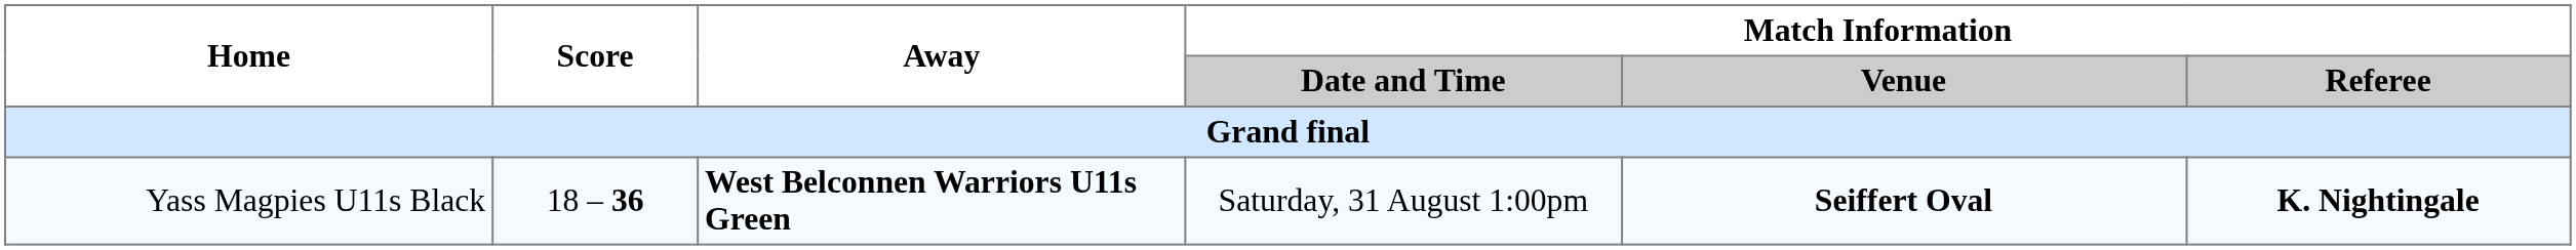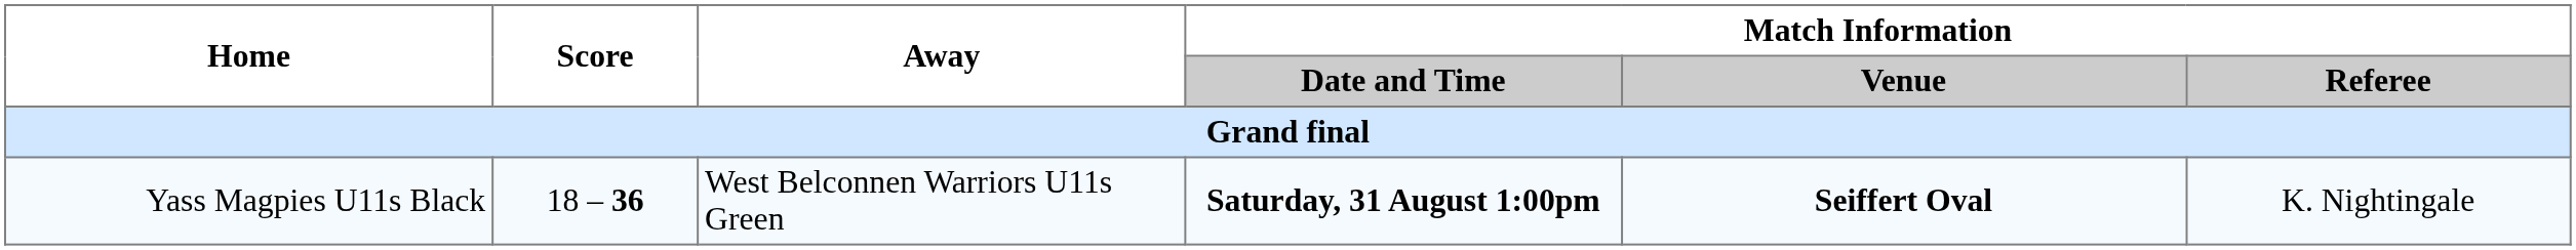Yass Magpies U11s Black | Away: bold -> normal
Yass Magpies U11s Black | Match Information / Date and Time: normal -> bold
Yass Magpies U11s Black | Match Information / Referee: bold -> normal
